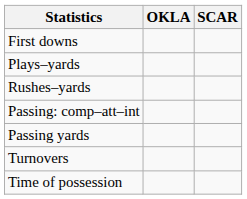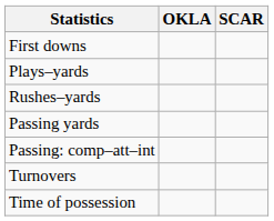rows swapped: Passing yards <-> Passing: comp–att–int
